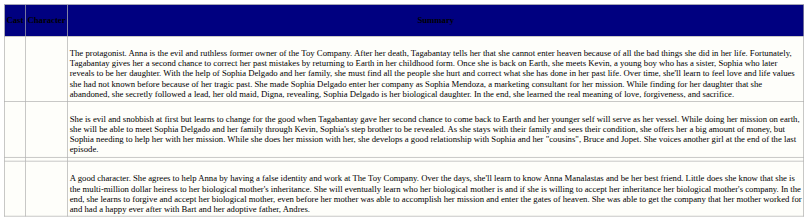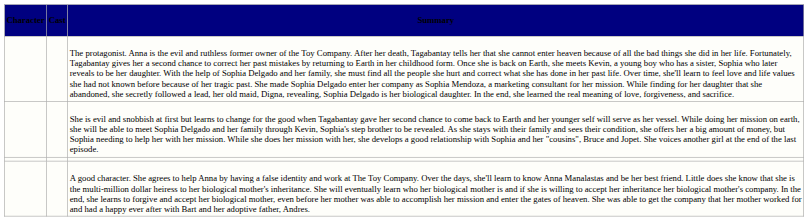columns swapped: Cast <-> Character
